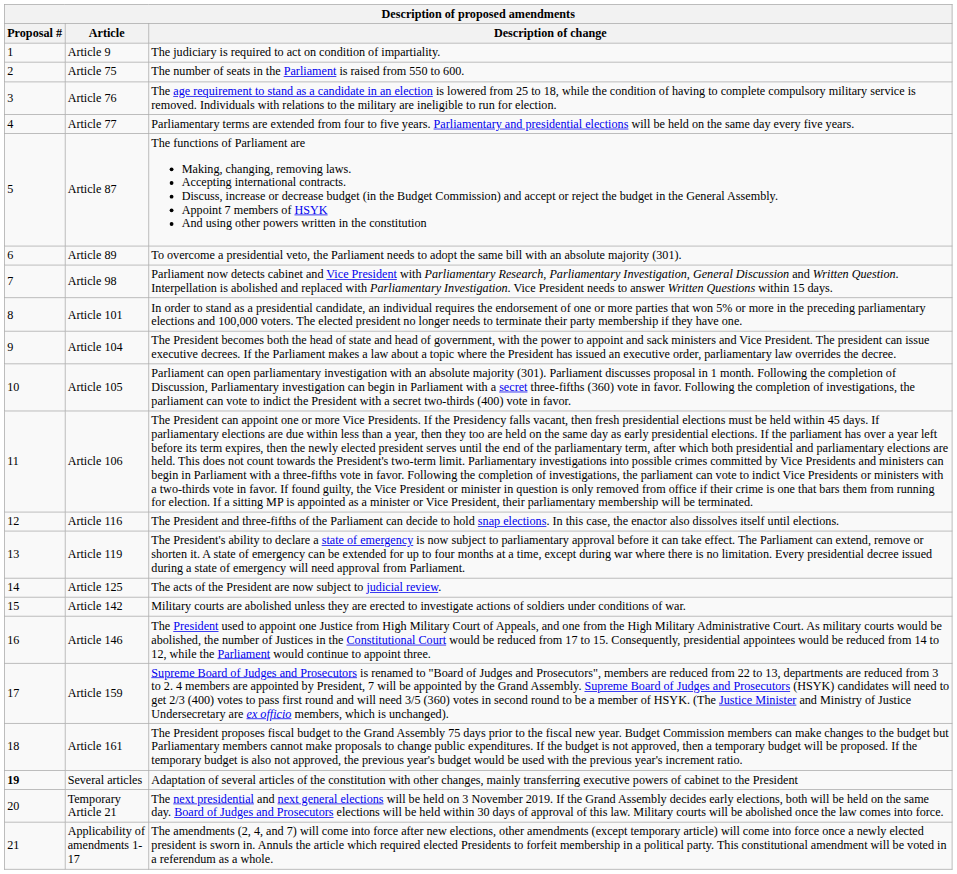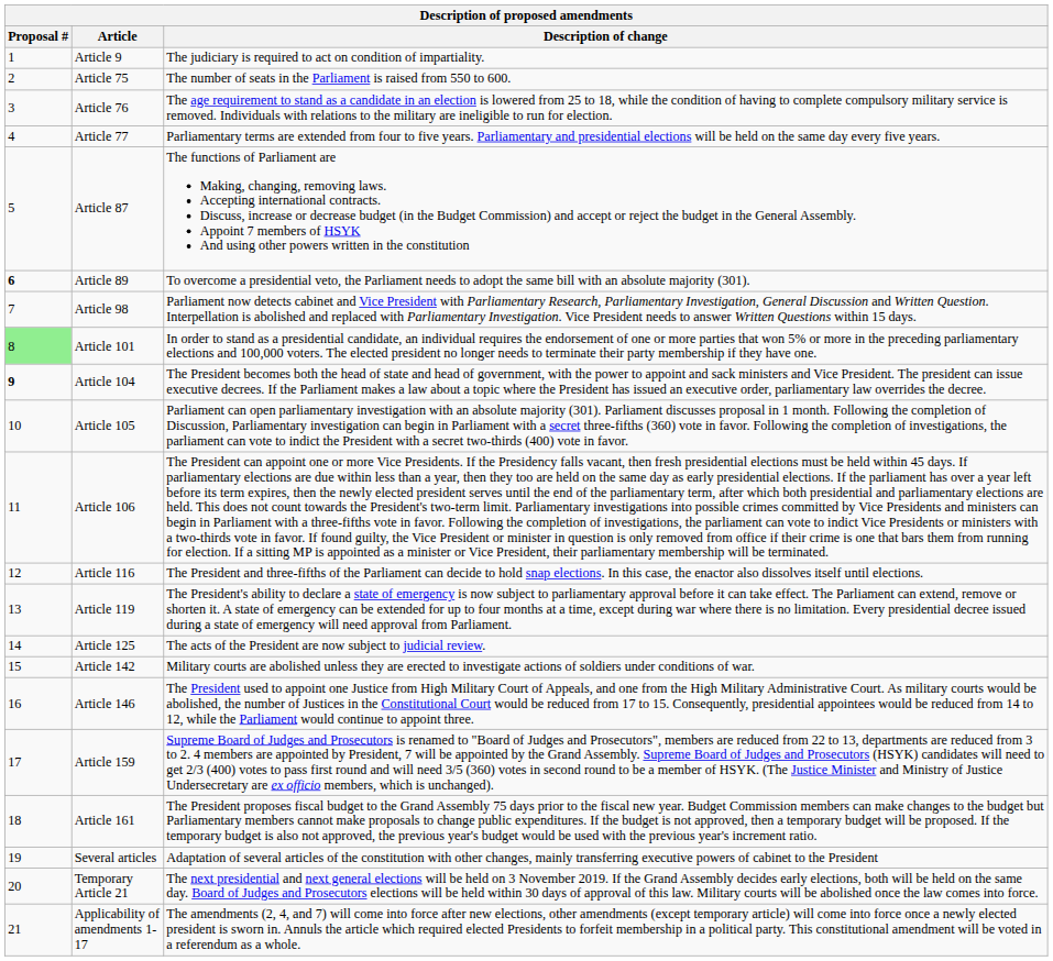Article 89 | Proposal #: normal -> bold
Article 101 | Proposal #: no background -> lightgreen background
Article 104 | Proposal #: normal -> bold
Several articles | Proposal #: bold -> normal
